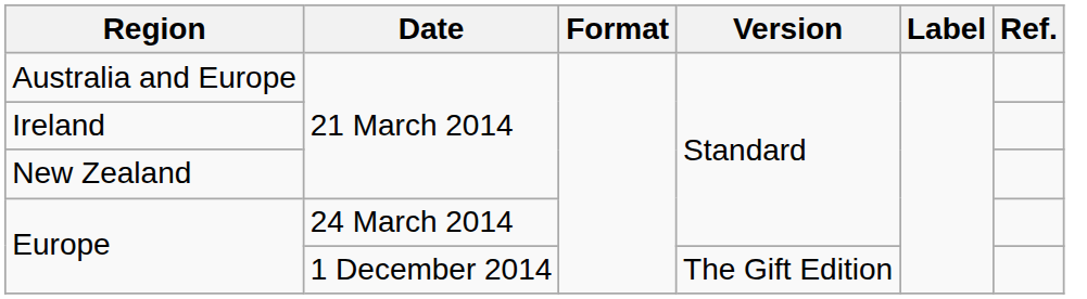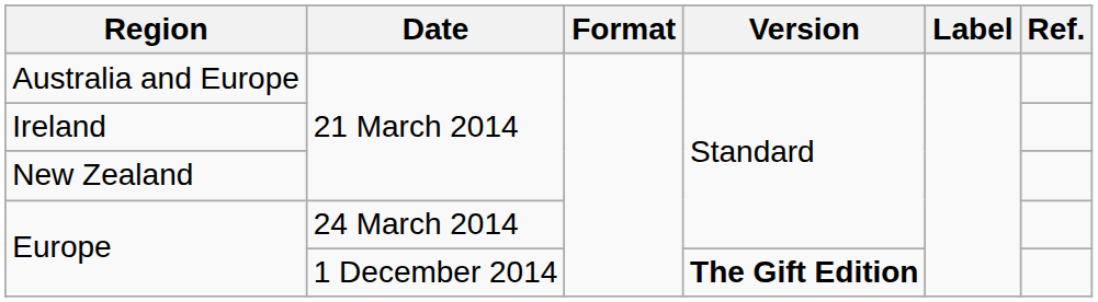Europe / 1 December 2014 | Version: normal -> bold
